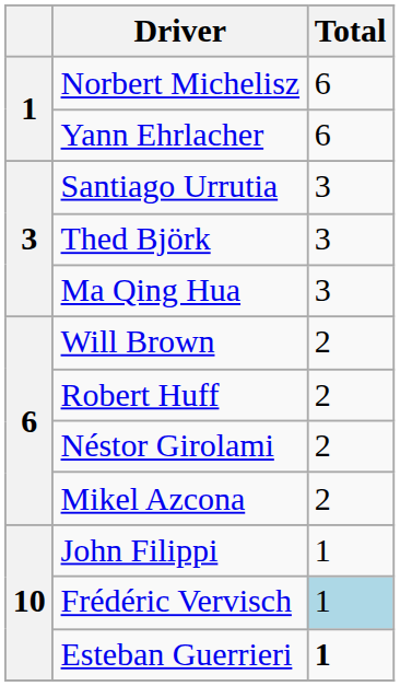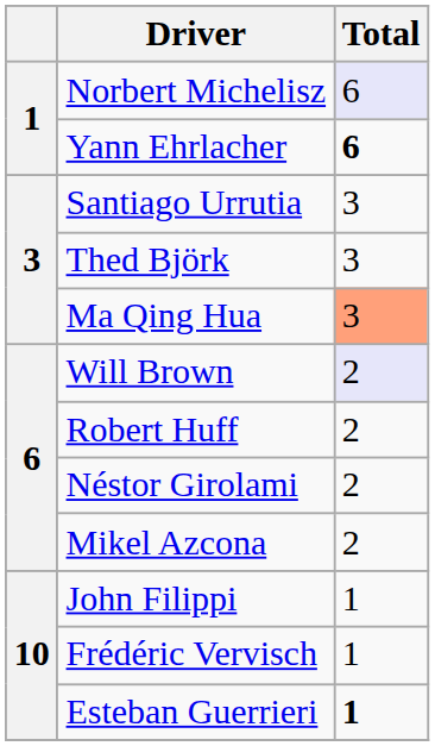Norbert Michelisz | Total: no background -> lavender background
Yann Ehrlacher | Total: normal -> bold
Ma Qing Hua | Total: no background -> lightsalmon background
Will Brown | Total: no background -> lavender background
Frédéric Vervisch | Total: lightblue background -> no background
